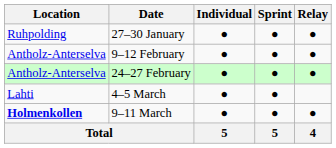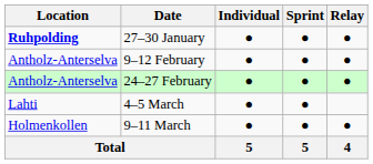27–30 January | Location: normal -> bold
9–11 March | Location: bold -> normal
